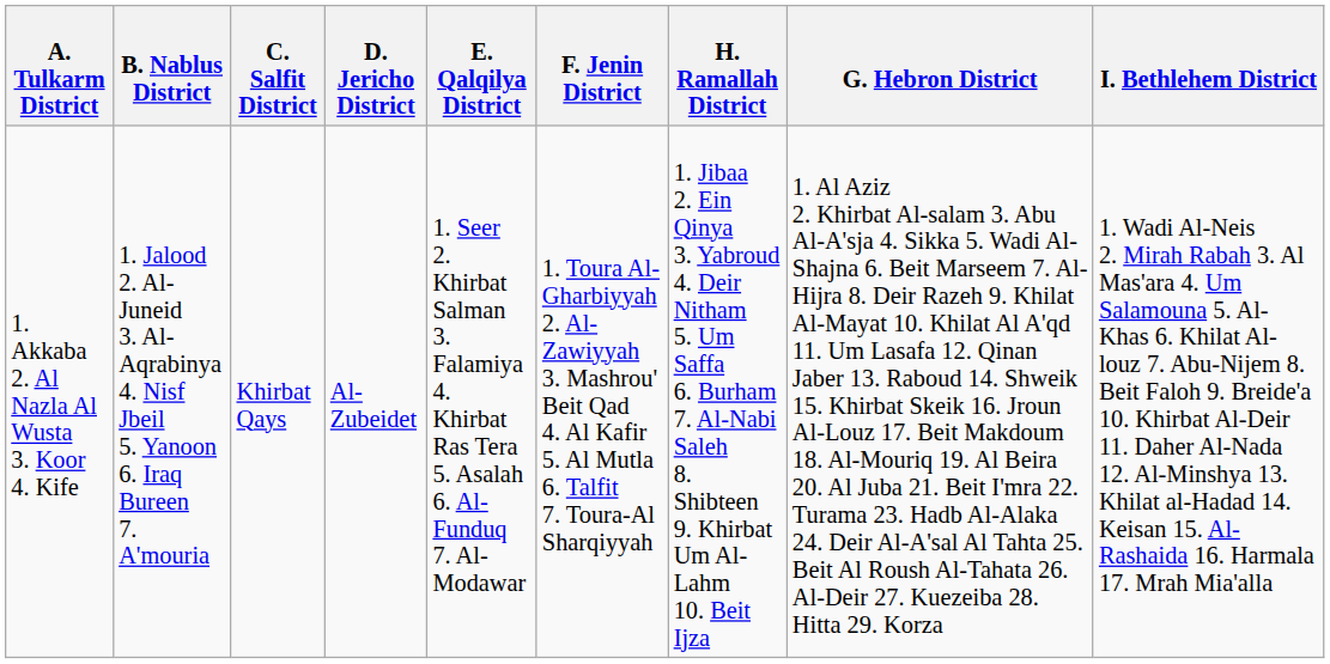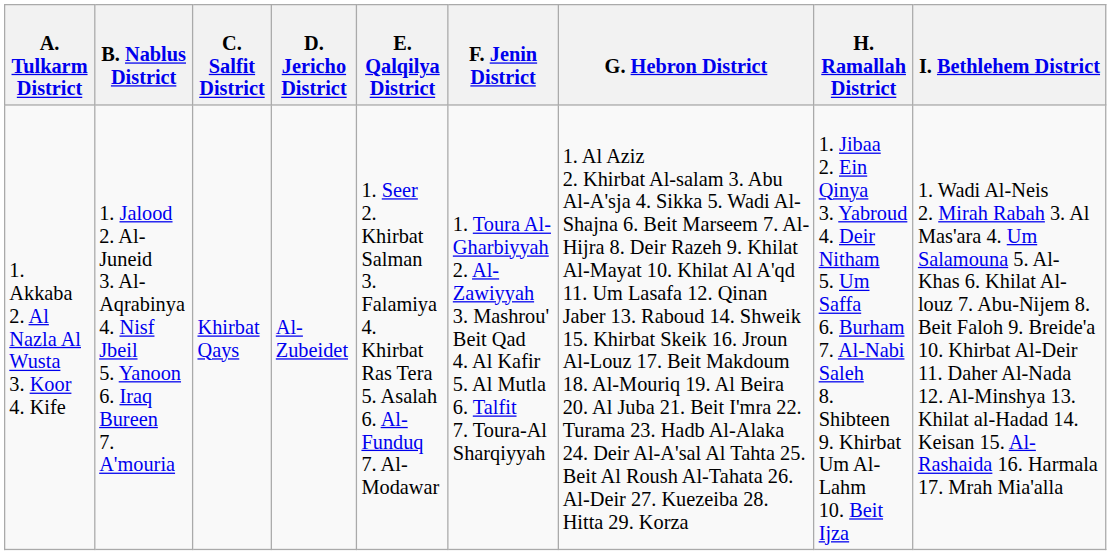columns swapped: G. Hebron District <-> H. Ramallah District
